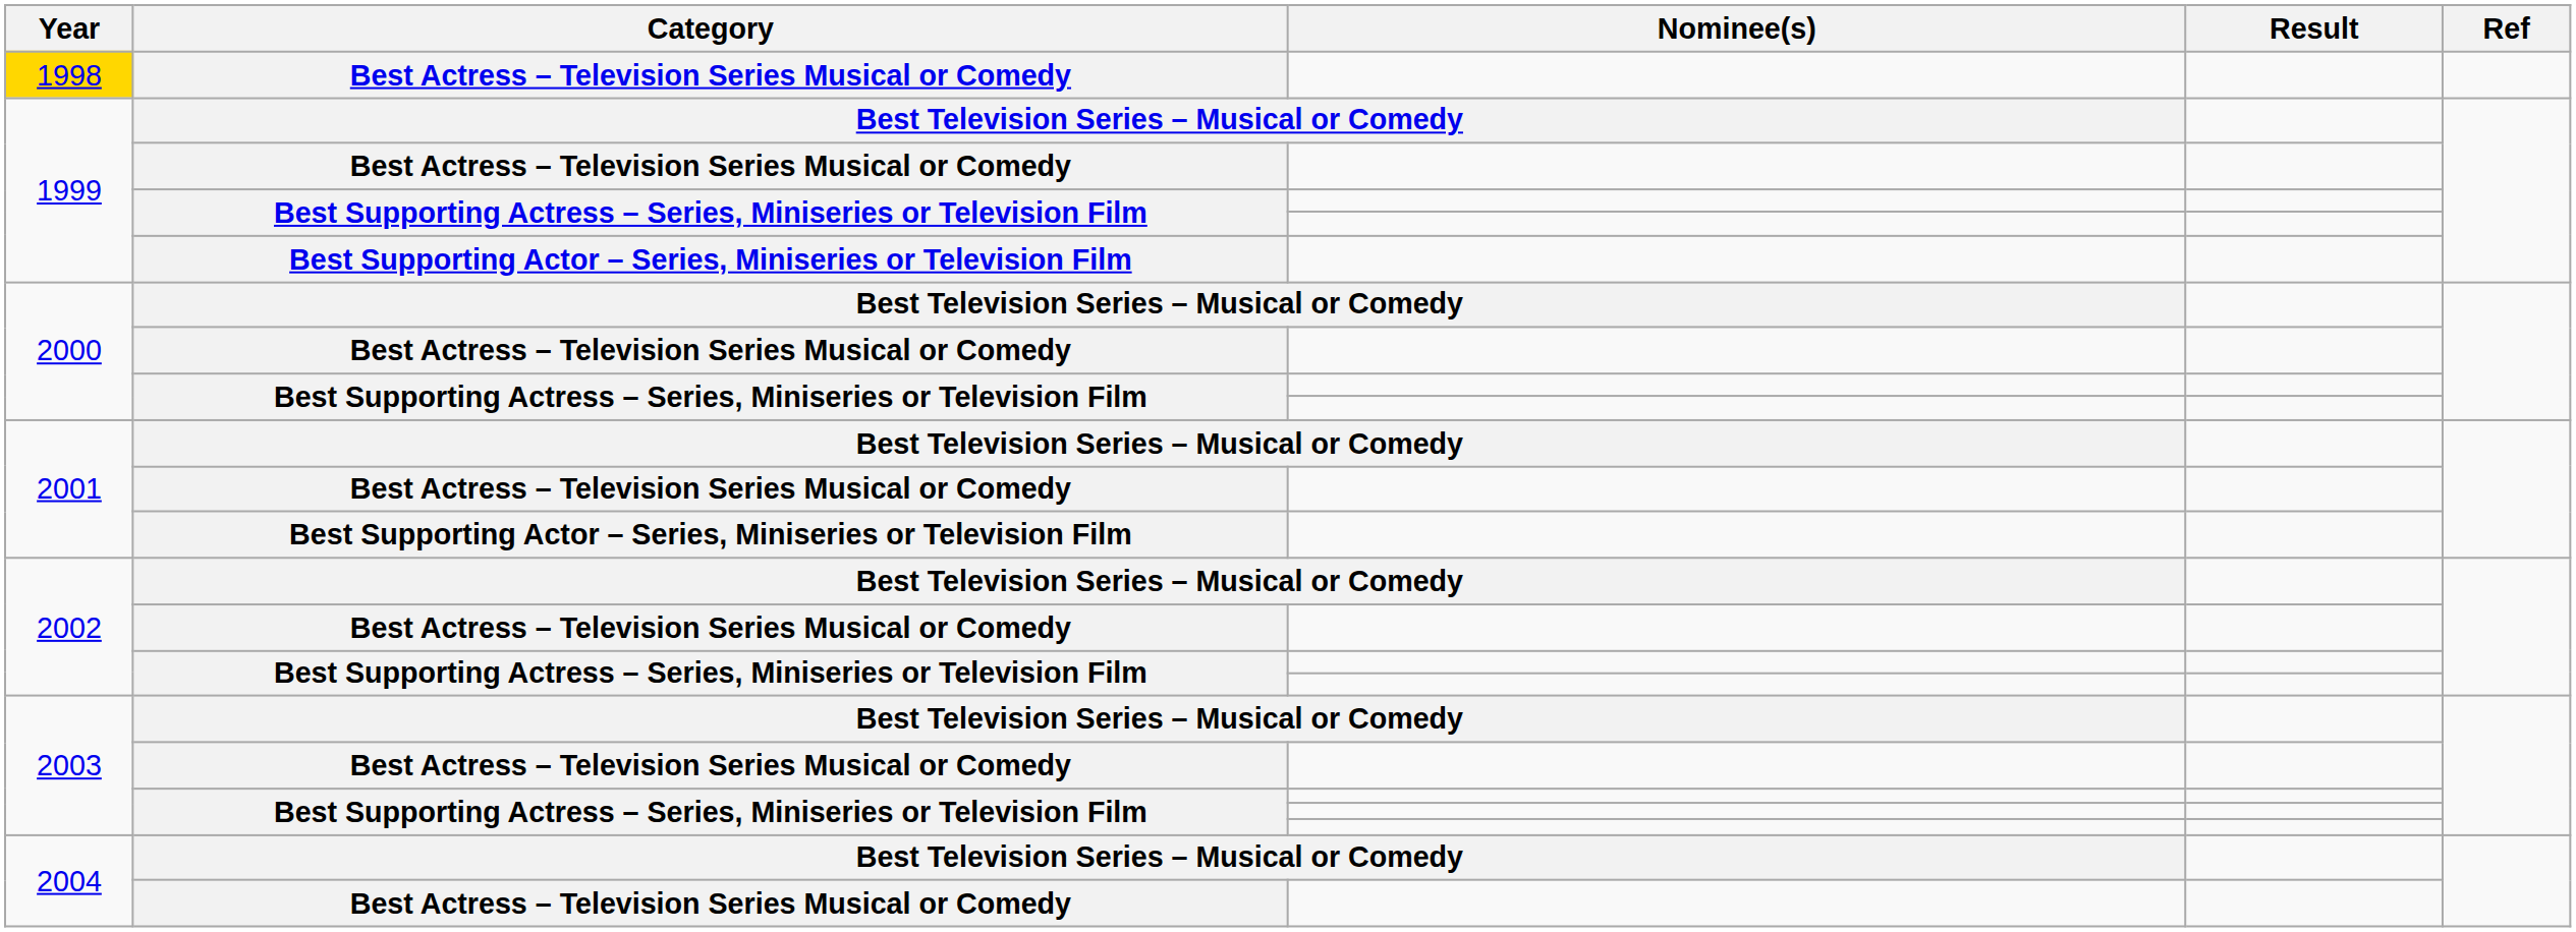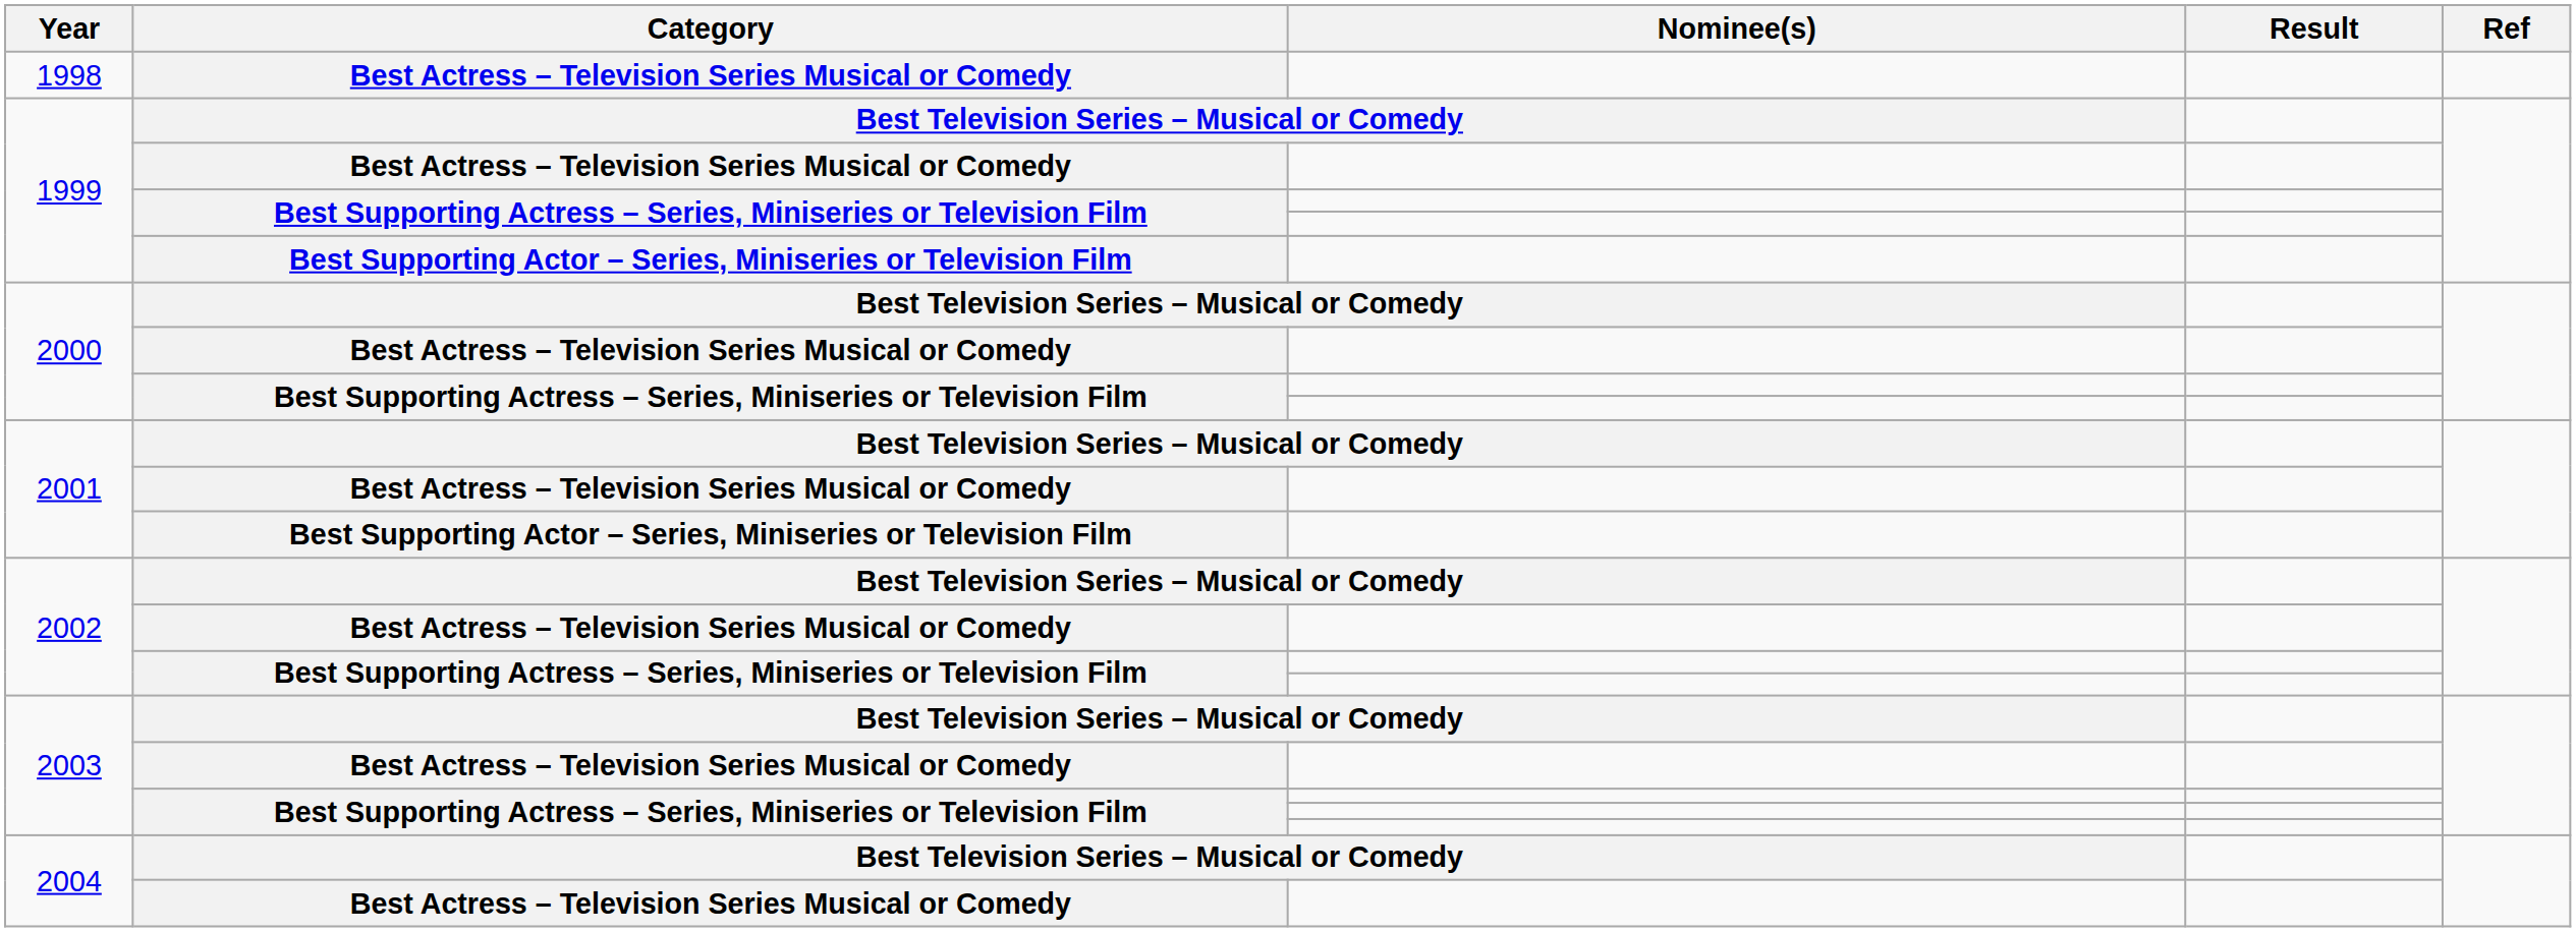1998 | Year: gold background -> no background
